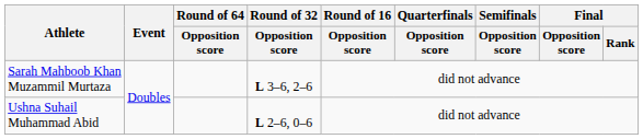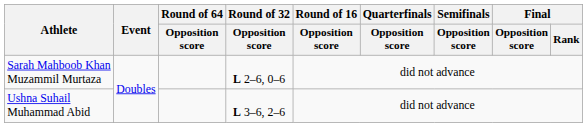Sarah Mahboob Khan Muzammil Murtaza | Round of 32 / Opposition score: L 3–6, 2–6 -> L 2–6, 0–6
Ushna Suhail Muhammad Abid | Round of 32 / Opposition score: L 2–6, 0–6 -> L 3–6, 2–6
